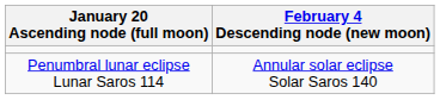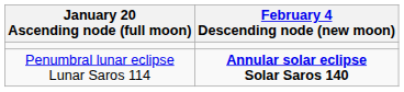Penumbral lunar eclipse Lunar Saros 114 | February 4 Descending node (new moon): normal -> bold
